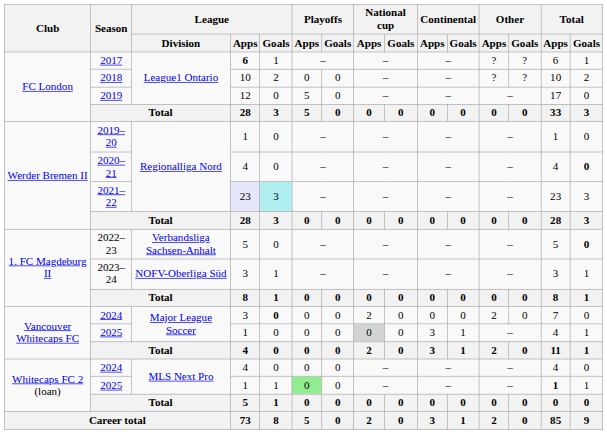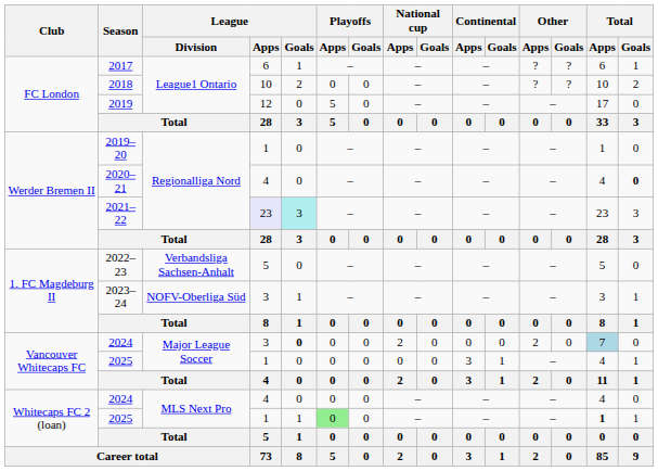2017 | League / Apps: bold -> normal
2022–23 | Total / Goals: bold -> normal
2024 / Major League Soccer | Total / Apps: no background -> lightblue background
2025 / Major League Soccer | National cup / Apps: lightgrey background -> no background
